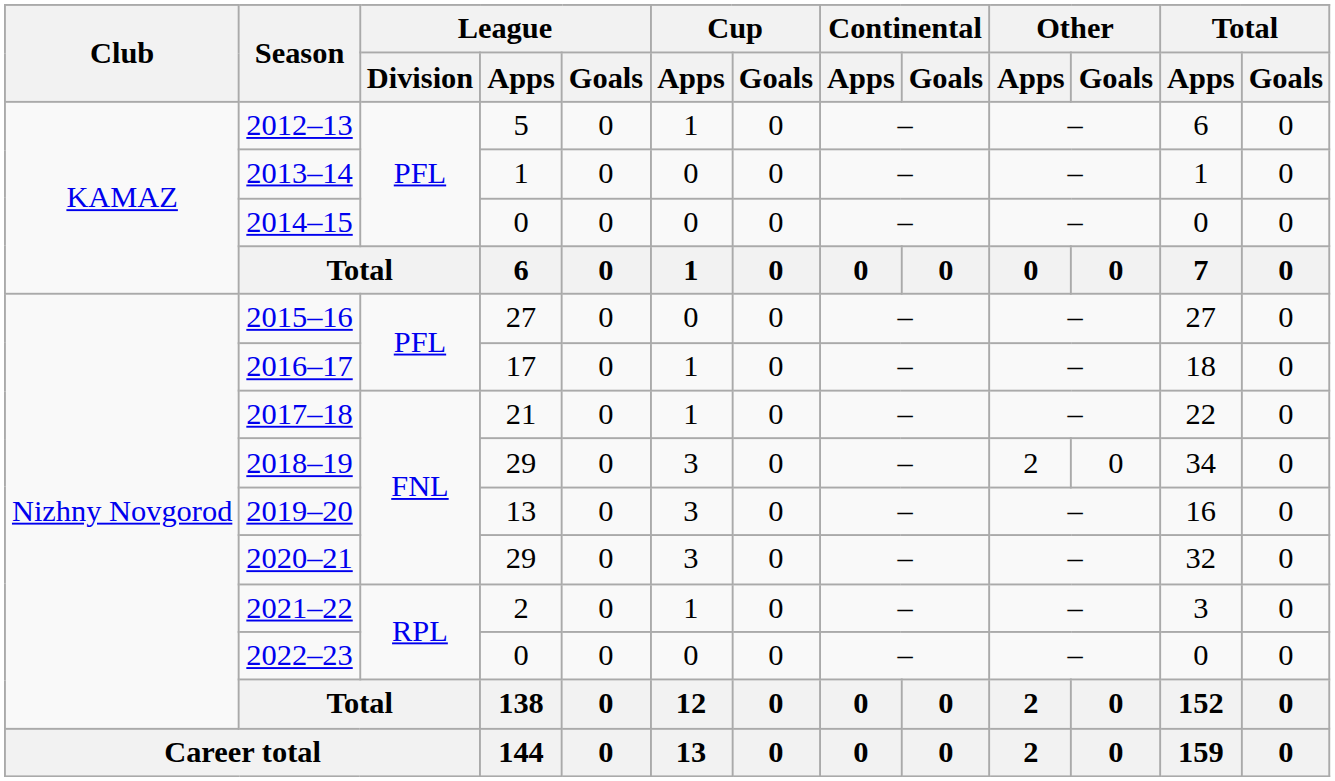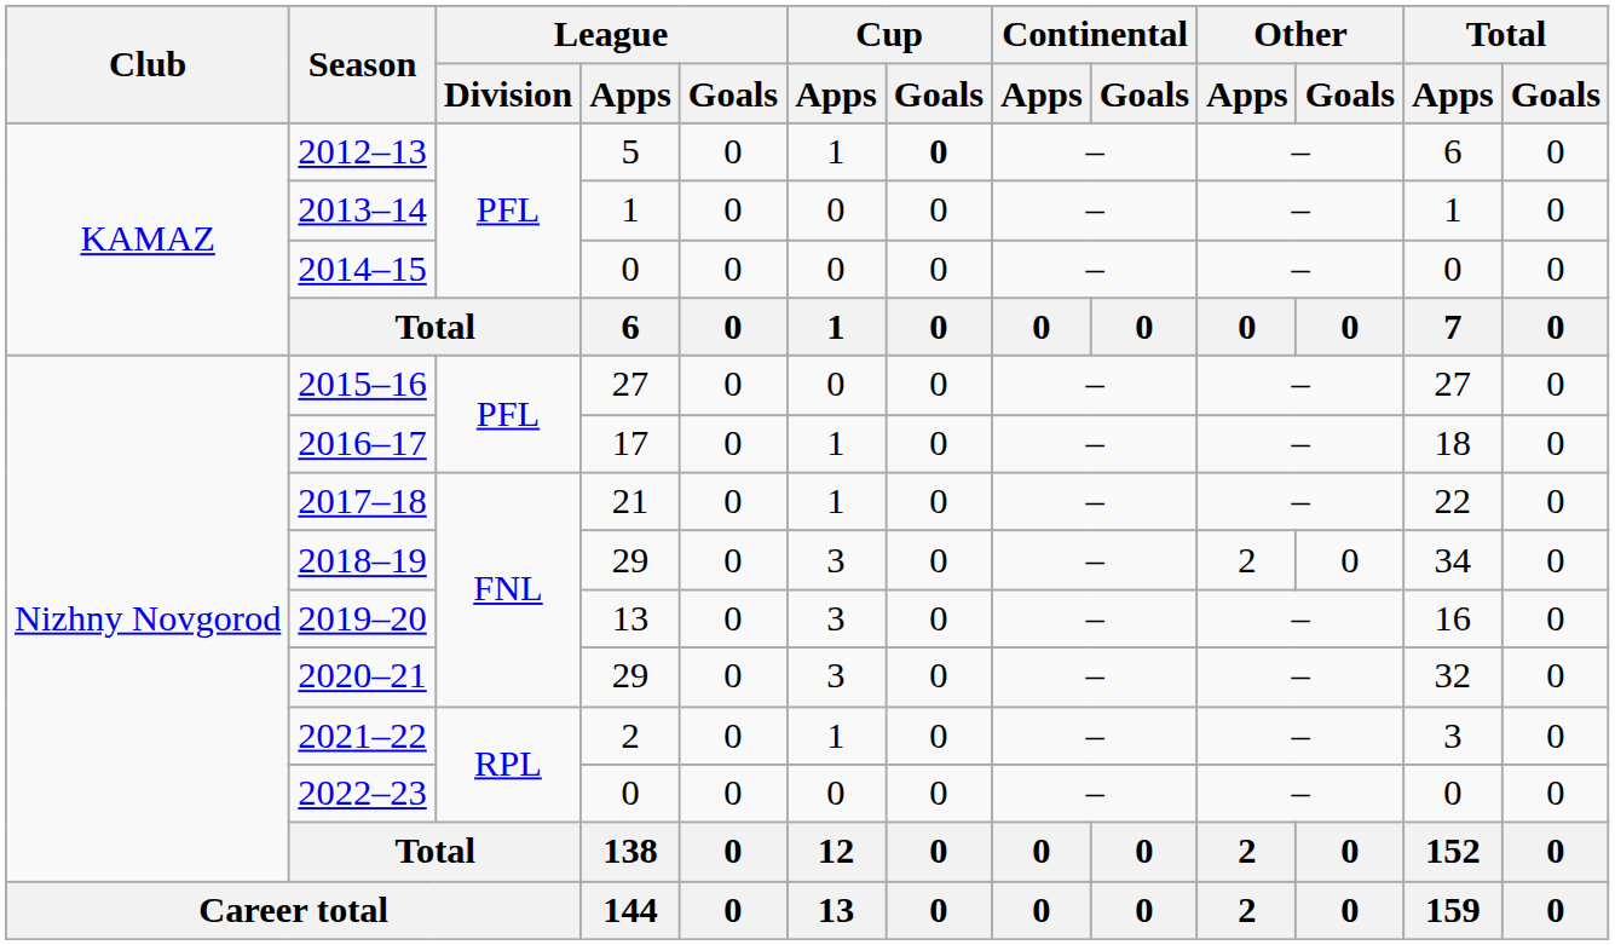2012–13 | Cup / Goals: normal -> bold
